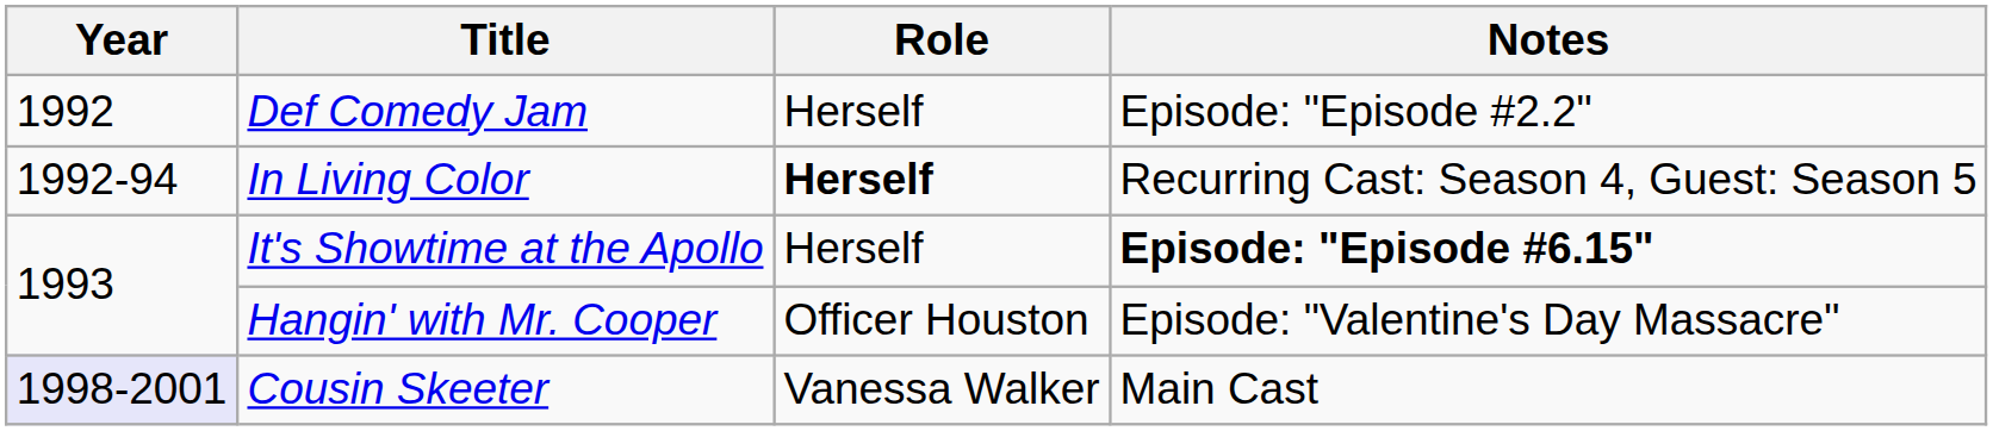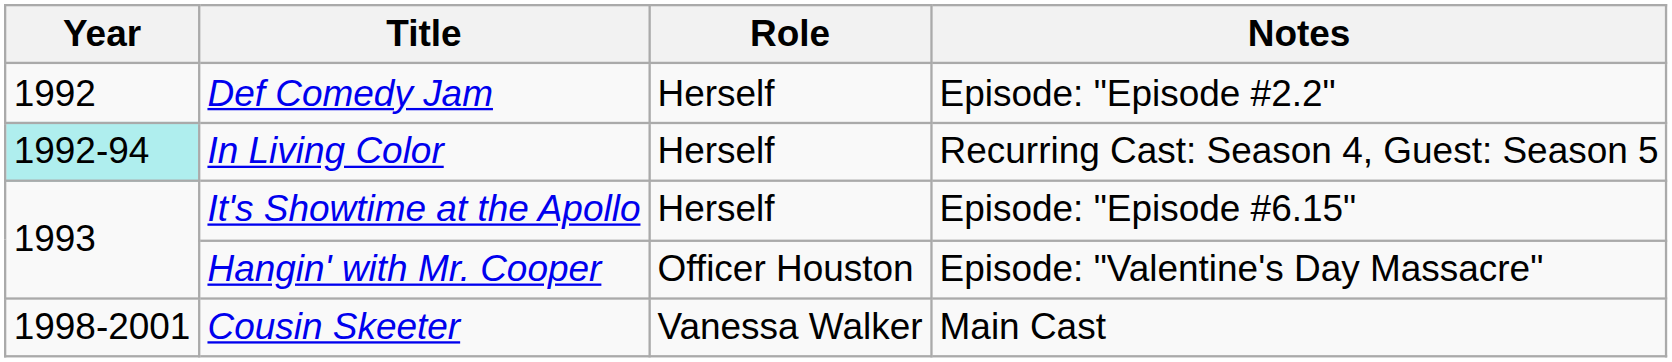In Living Color | Year: no background -> paleturquoise background
In Living Color | Role: bold -> normal
It's Showtime at the Apollo | Notes: bold -> normal
Cousin Skeeter | Year: lavender background -> no background
